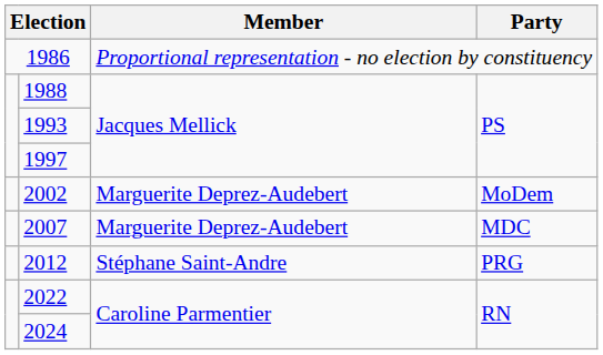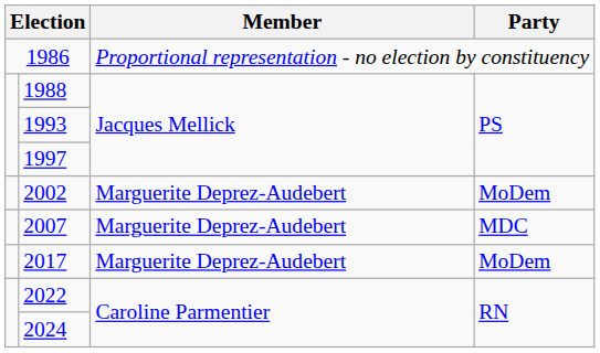- row: 2012 | Stéphane Saint-Andre | PRG
+ row: 2017 | Marguerite Deprez-Audebert | MoDem
